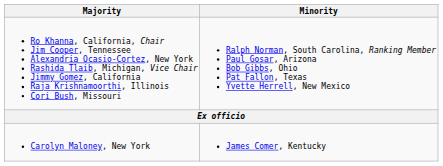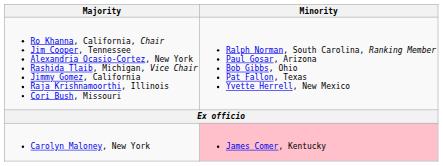Carolyn Maloney, New York | Minority: no background -> pink background
